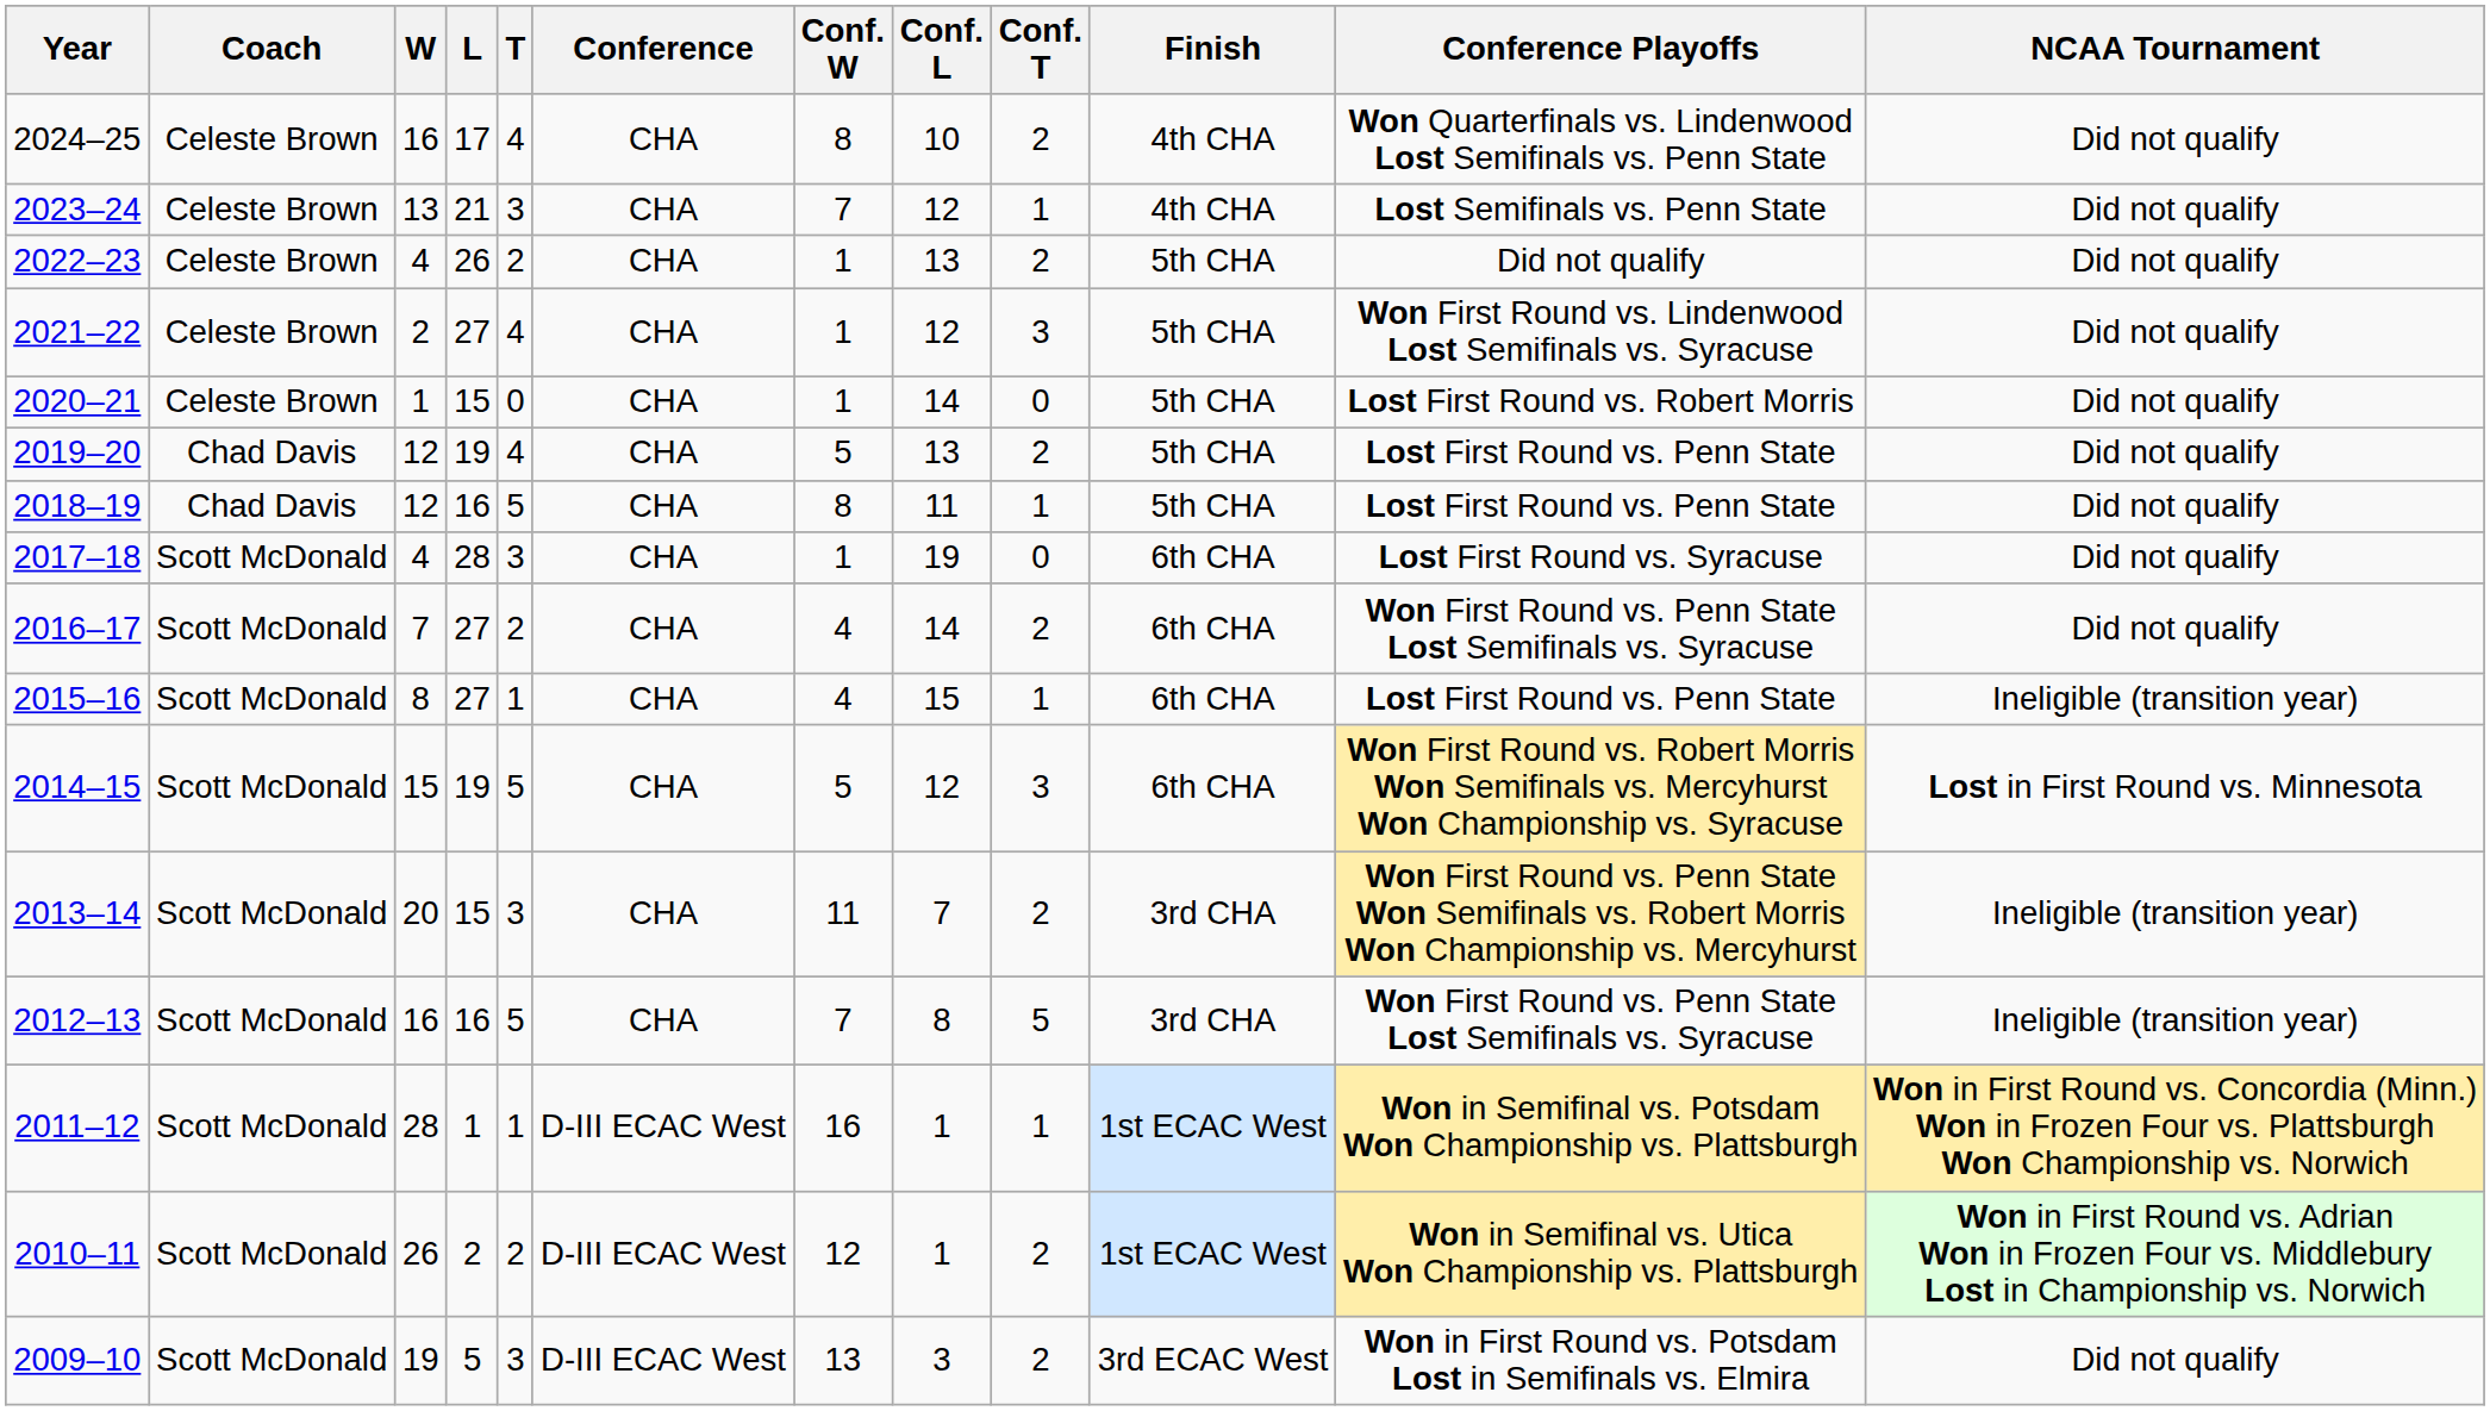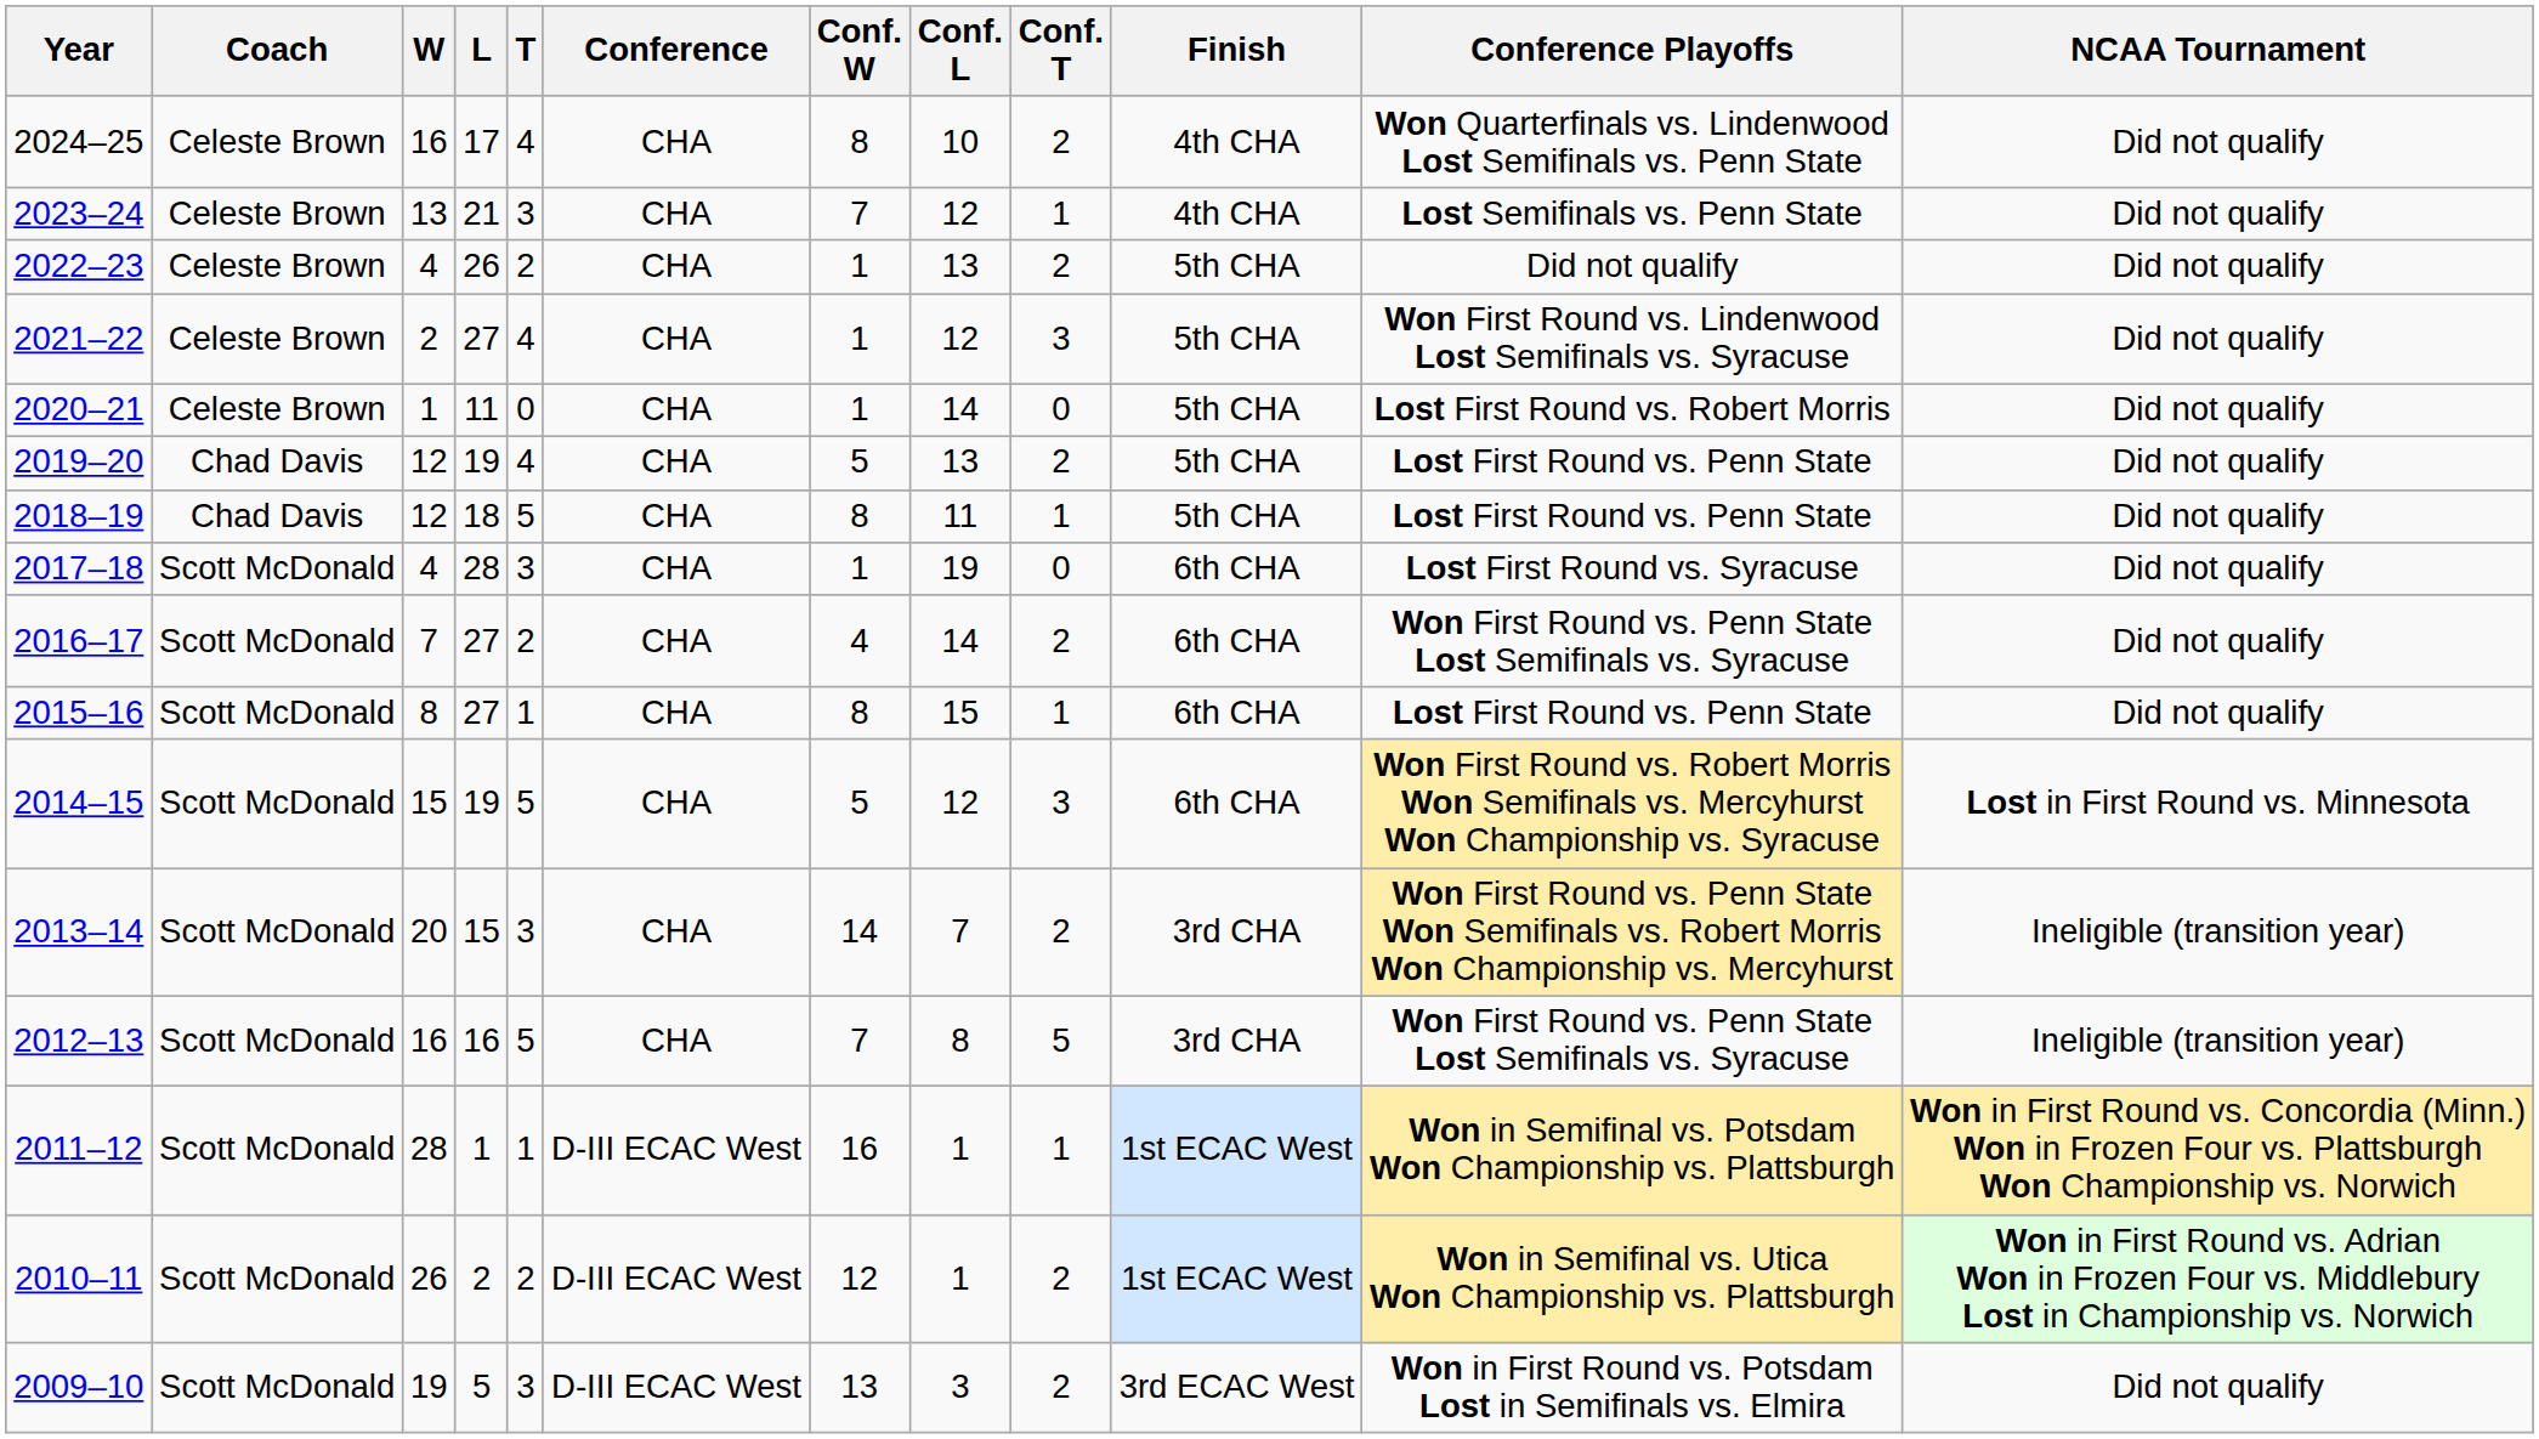2020–21 | L: 15 -> 11
2018–19 | L: 16 -> 18
2015–16 | Conf. W: 4 -> 8
2015–16 | NCAA Tournament: Ineligible (transition year) -> Did not qualify
2013–14 | Conf. W: 11 -> 14
